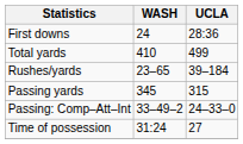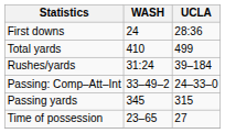Rushes/yards | WASH: 23–65 -> 31:24
rows swapped: Passing yards <-> Passing: Comp–Att–Int
Time of possession | WASH: 31:24 -> 23–65
